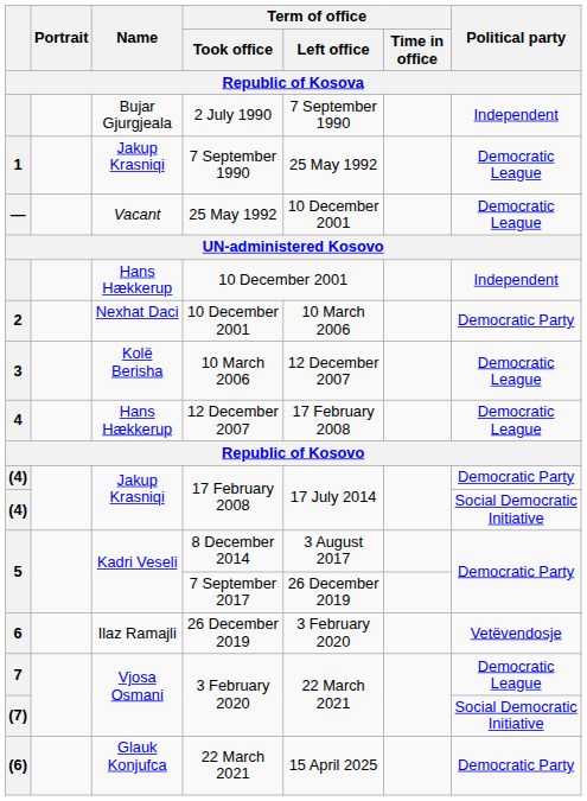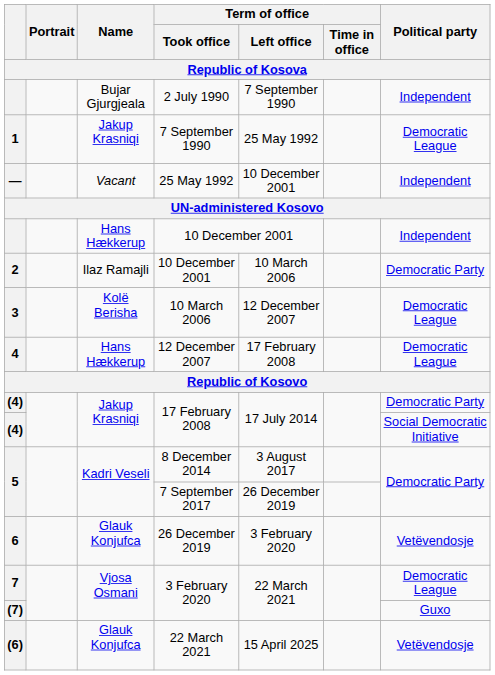— | Political party: Democratic League -> Independent
2 | Name: Nexhat Daci -> Ilaz Ramajli
6 | Name: Ilaz Ramajli -> Glauk Konjufca
(7) | Political party: Social Democratic Initiative -> Guxo
(6) | Political party: Democratic Party -> Vetëvendosje
